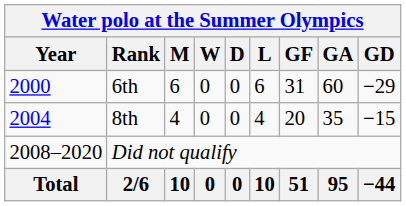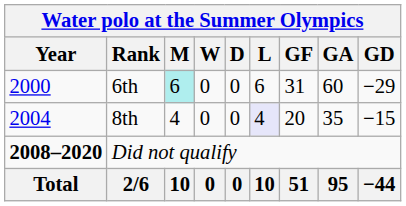6th | M: no background -> paleturquoise background
8th | L: no background -> lavender background
Did not qualify | Year: normal -> bold
